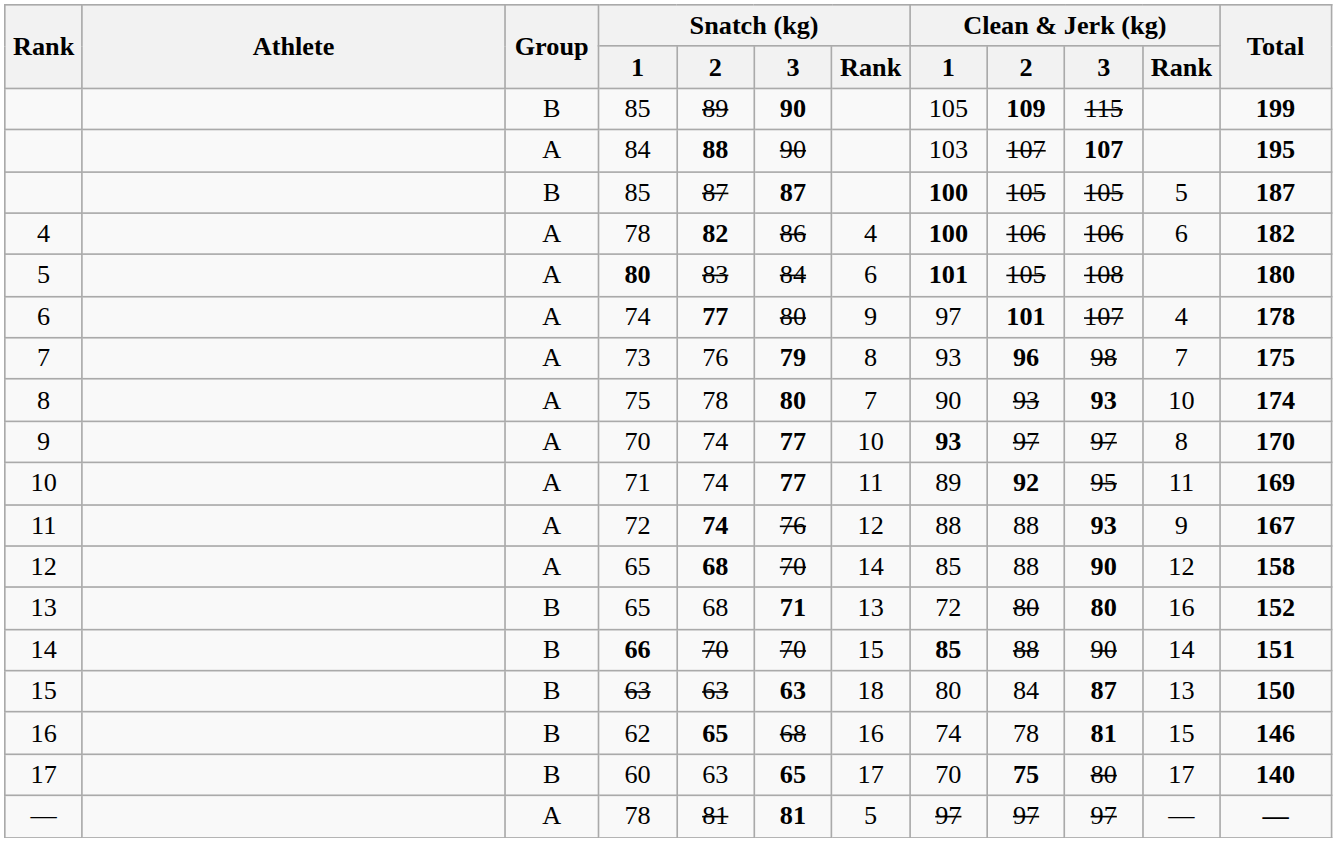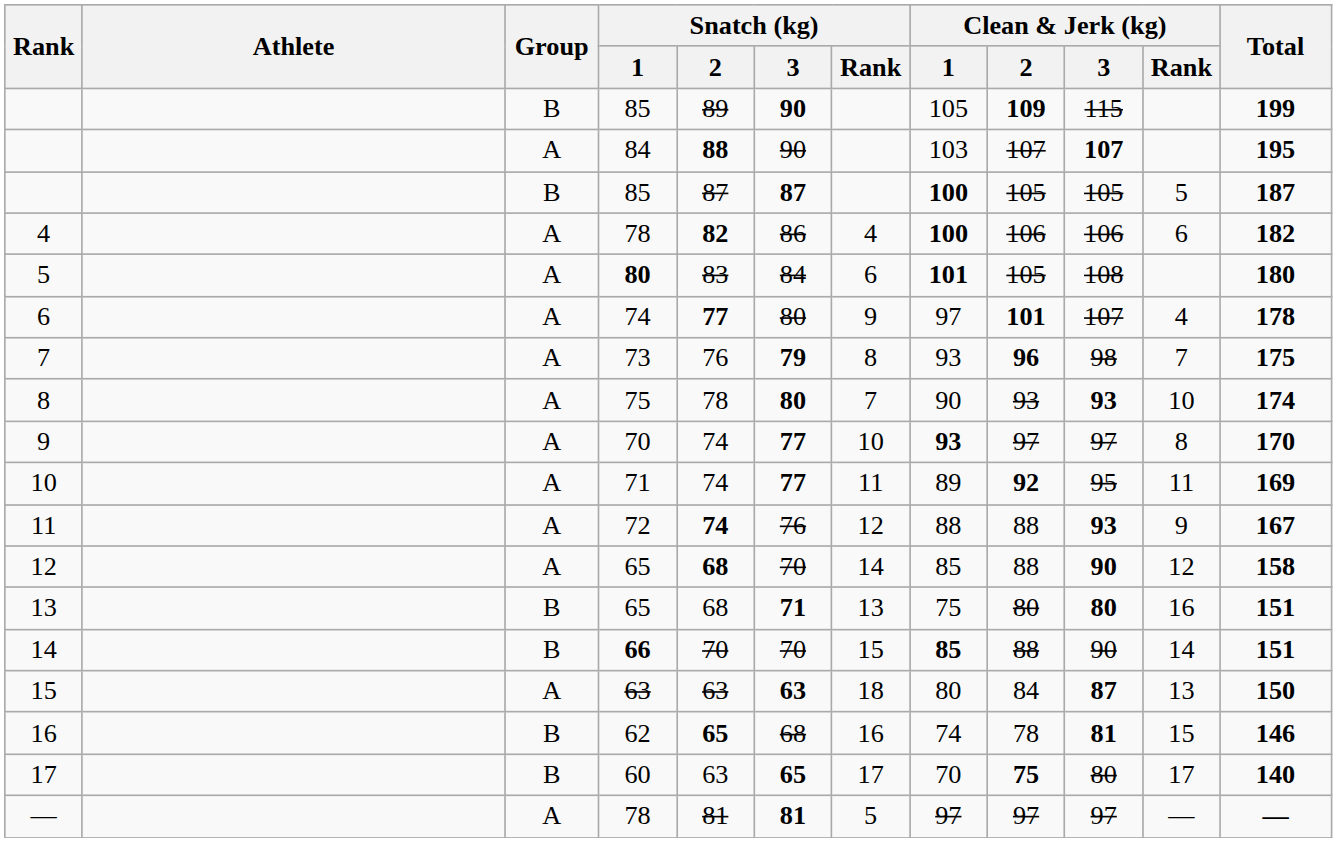row 15 | Clean & Jerk (kg) / 1: 72 -> 75
row 15 | Total: 152 -> 151
row 17 | Group: B -> A
